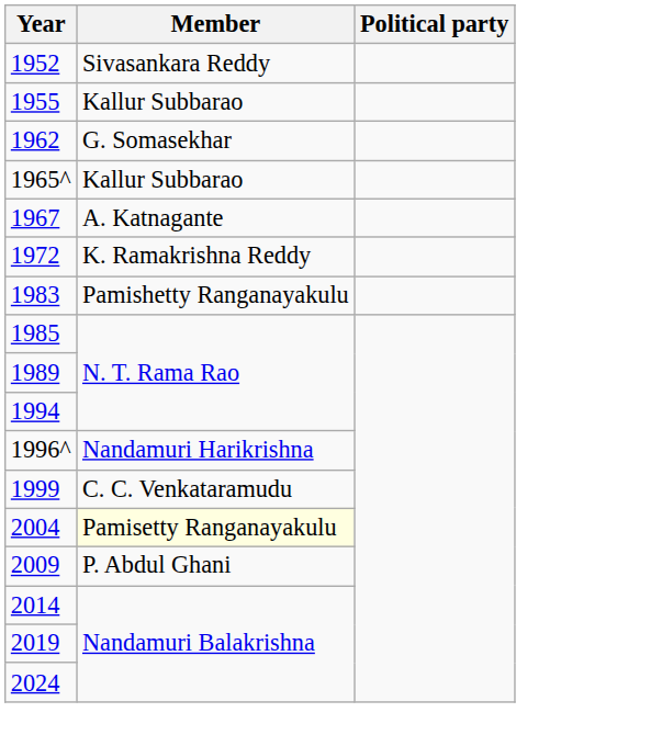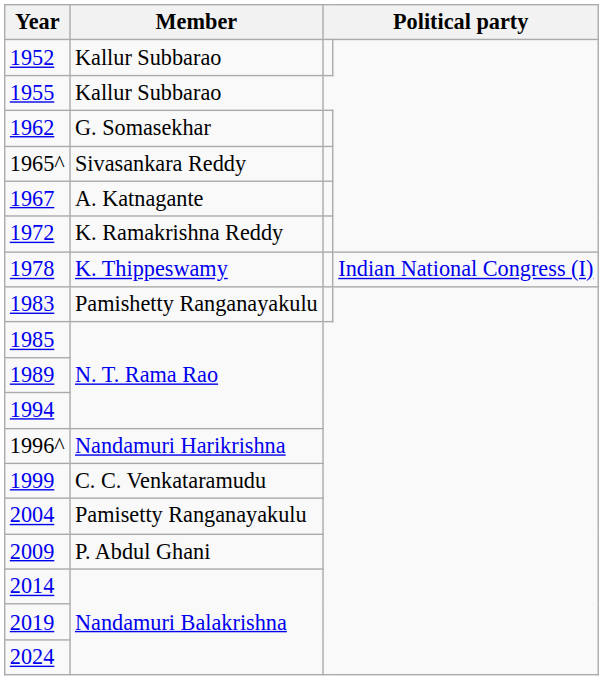1952 | Member: Sivasankara Reddy -> Kallur Subbarao
1965^ | Member: Kallur Subbarao -> Sivasankara Reddy
+ row: 1978 | K. Thippeswamy | Indian National Congress (I)
2004 | Member: lightyellow background -> no background
